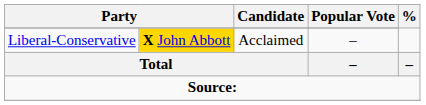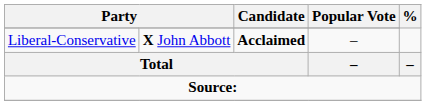Liberal-Conservative | column 2: gold background -> no background
Liberal-Conservative | Candidate: normal -> bold
